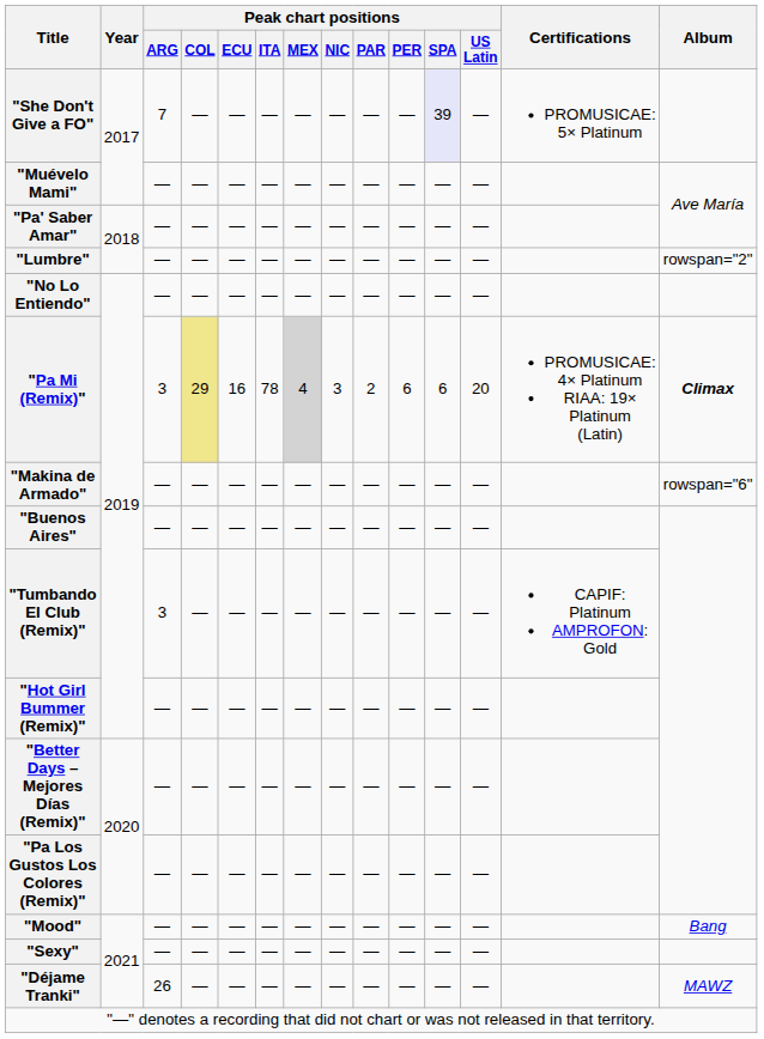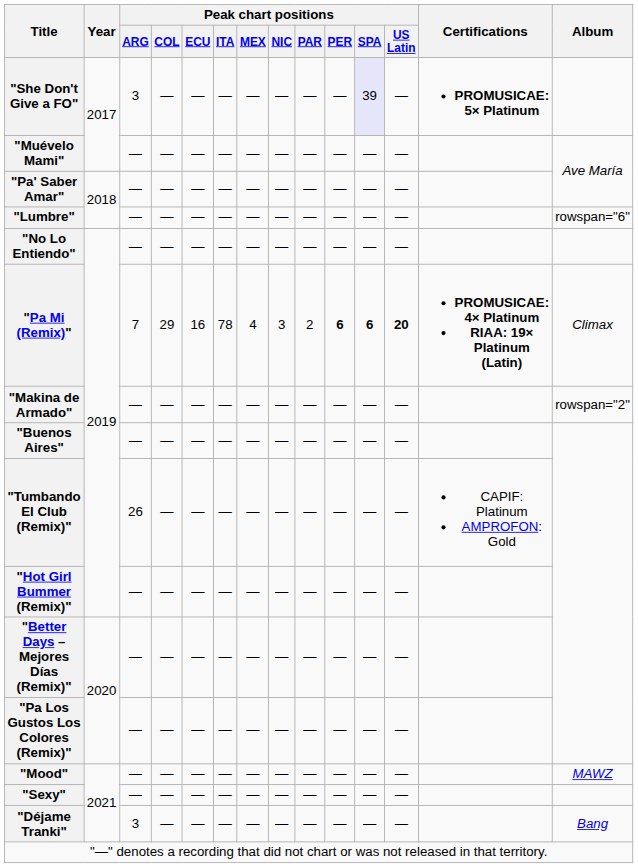"She Don't Give a FO" | Peak chart positions / ARG: 7 -> 3
"She Don't Give a FO" | Certifications: normal -> bold
"Lumbre" | Album: rowspan="2" -> rowspan="6"
"Pa Mi (Remix)" | Peak chart positions / ARG: 3 -> 7
"Pa Mi (Remix)" | Peak chart positions / COL: khaki background -> no background
"Pa Mi (Remix)" | Peak chart positions / MEX: lightgrey background -> no background
"Pa Mi (Remix)" | Peak chart positions / PER: normal -> bold
"Pa Mi (Remix)" | Peak chart positions / SPA: normal -> bold
"Pa Mi (Remix)" | Peak chart positions / US Latin: normal -> bold
"Pa Mi (Remix)" | Certifications: normal -> bold
"Pa Mi (Remix)" | Album: bold -> normal
"Makina de Armado" | Album: rowspan="6" -> rowspan="2"
"Tumbando El Club (Remix)" | Peak chart positions / ARG: 3 -> 26
"Mood" | Album: Bang -> MAWZ
"Déjame Tranki" | Peak chart positions / ARG: 26 -> 3
"Déjame Tranki" | Album: MAWZ -> Bang
